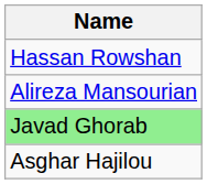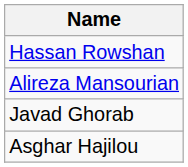row 4 | column 1: lightgreen background -> no background
